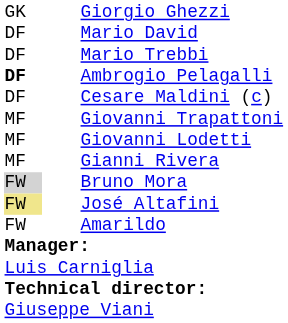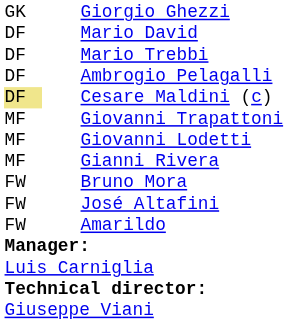Ambrogio Pelagalli | column 1: bold -> normal
Cesare Maldini (c) | column 1: no background -> khaki background
Bruno Mora | column 1: lightgrey background -> no background
José Altafini | column 1: khaki background -> no background
